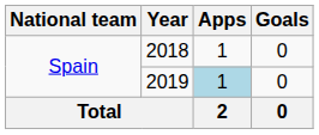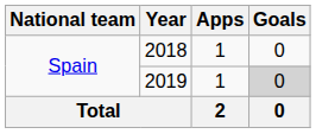2019 | Apps: lightblue background -> no background
2019 | Goals: no background -> lightgrey background
